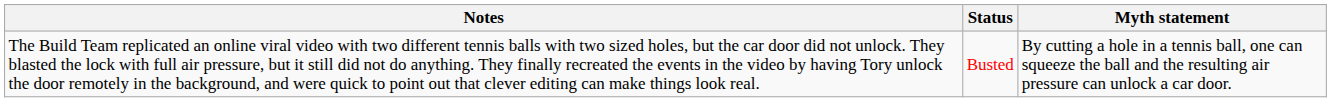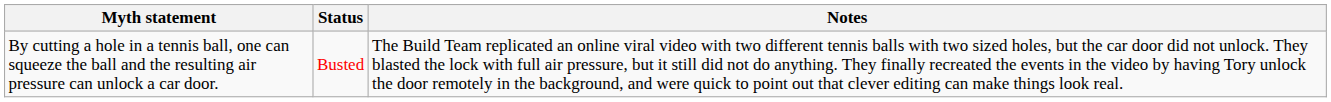columns swapped: Myth statement <-> Notes
